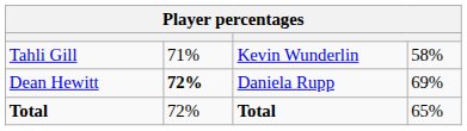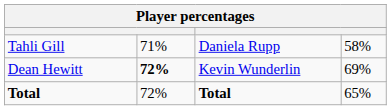Tahli Gill | column 3: Kevin Wunderlin -> Daniela Rupp
Dean Hewitt | column 3: Daniela Rupp -> Kevin Wunderlin
